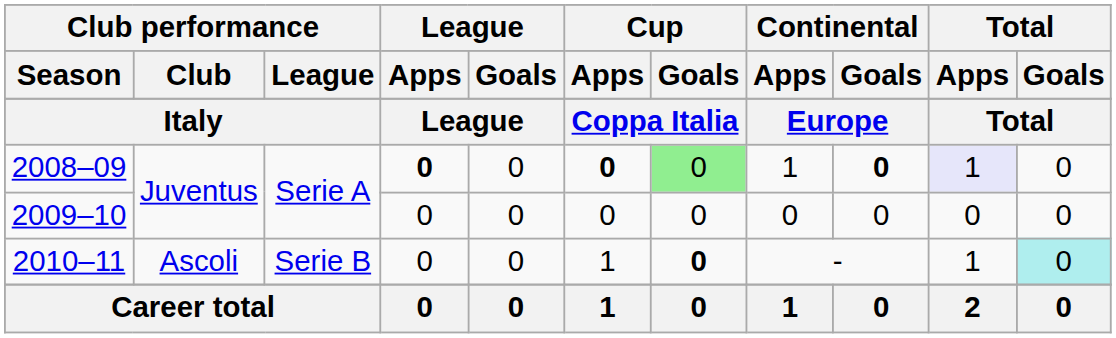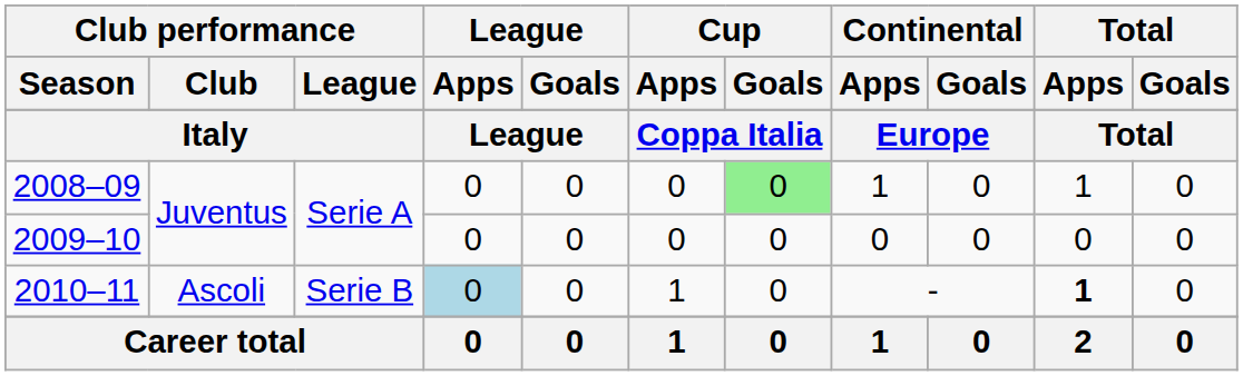2008–09 | League / Apps: bold -> normal
2008–09 | Cup / Apps: bold -> normal
2008–09 | Continental / Goals: bold -> normal
2008–09 | Total / Apps: lavender background -> no background
2010–11 | League / Apps: no background -> lightblue background
2010–11 | Cup / Goals: bold -> normal
2010–11 | Total / Apps: normal -> bold
2010–11 | Total / Goals: paleturquoise background -> no background
